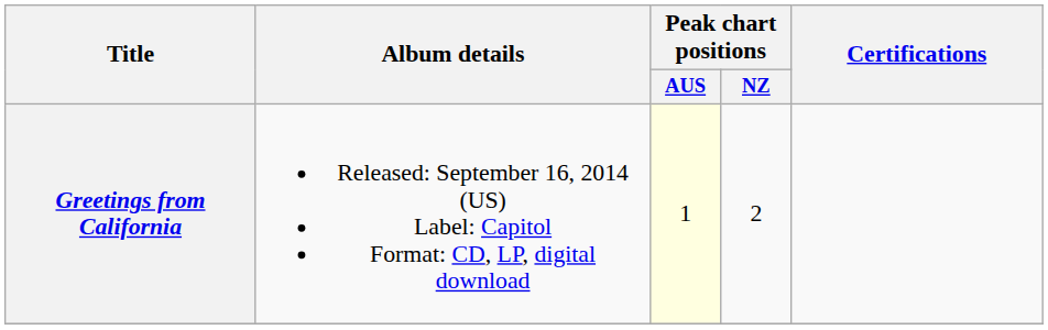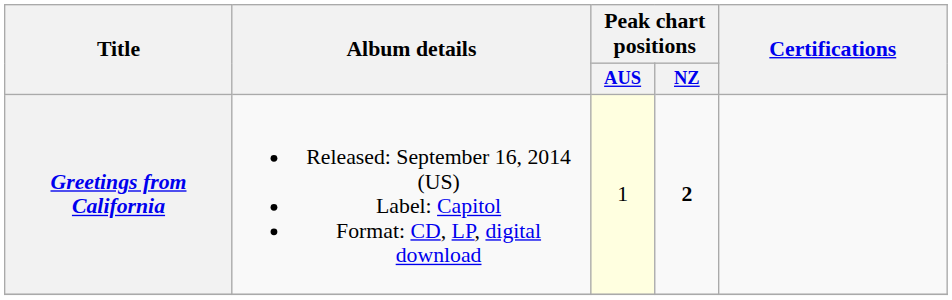Greetings from California | Peak chart positions / NZ: normal -> bold
